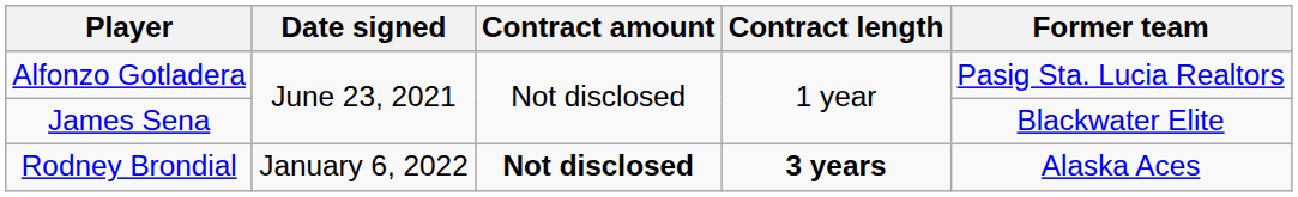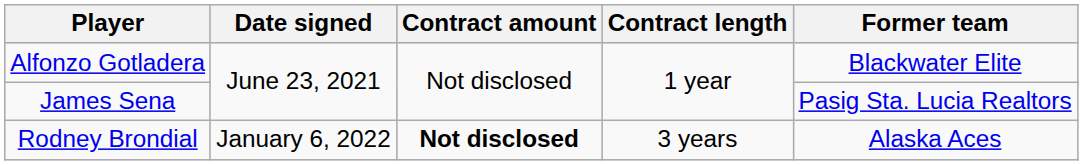Alfonzo Gotladera | Former team: Pasig Sta. Lucia Realtors -> Blackwater Elite
James Sena | Former team: Blackwater Elite -> Pasig Sta. Lucia Realtors
Rodney Brondial | Contract length: bold -> normal
